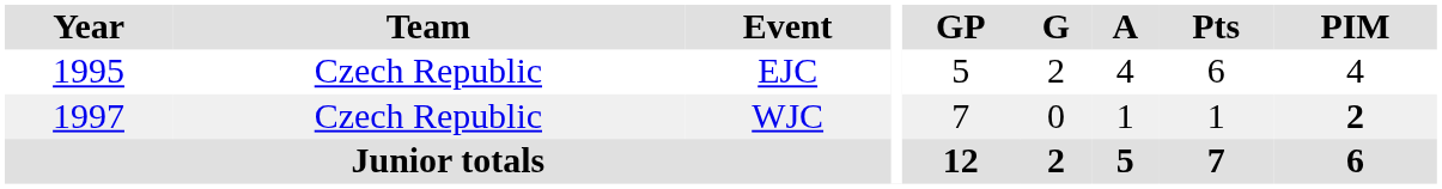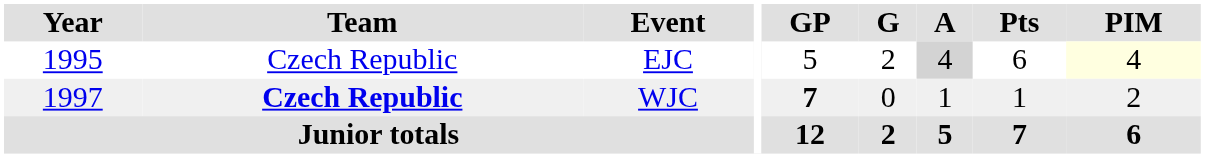EJC | A: no background -> lightgrey background
EJC | PIM: no background -> lightyellow background
WJC | Team: normal -> bold
WJC | GP: normal -> bold
WJC | PIM: bold -> normal
